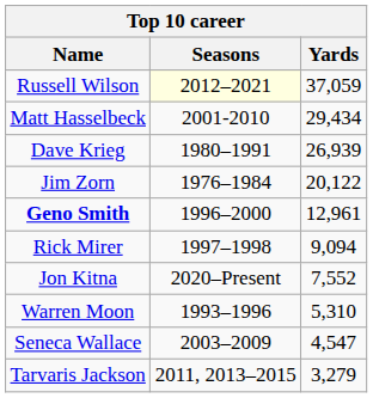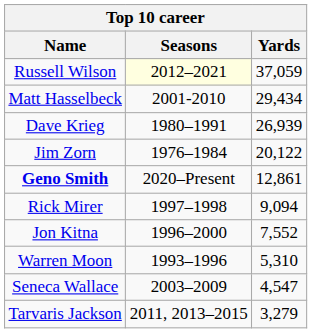Geno Smith | Seasons: 1996–2000 -> 2020–Present
Geno Smith | Yards: 12,961 -> 12,861
Jon Kitna | Seasons: 2020–Present -> 1996–2000
